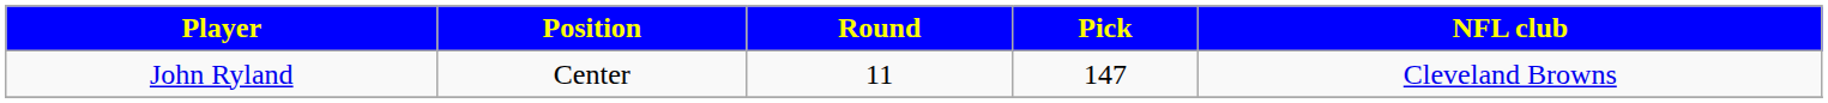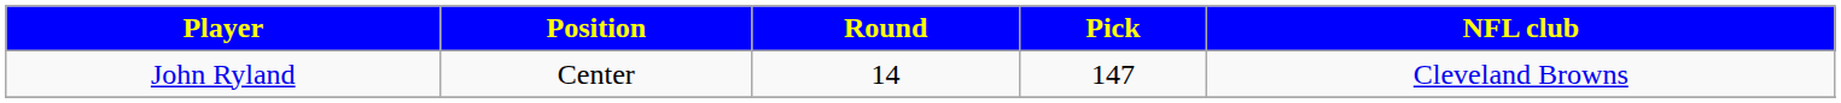John Ryland | Round: 11 -> 14
